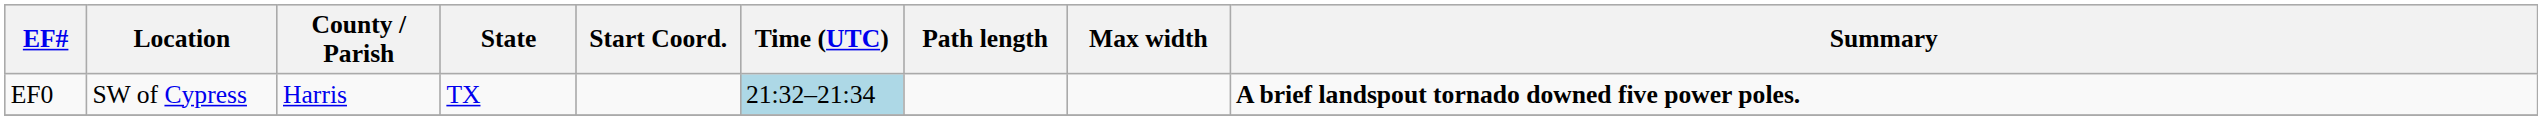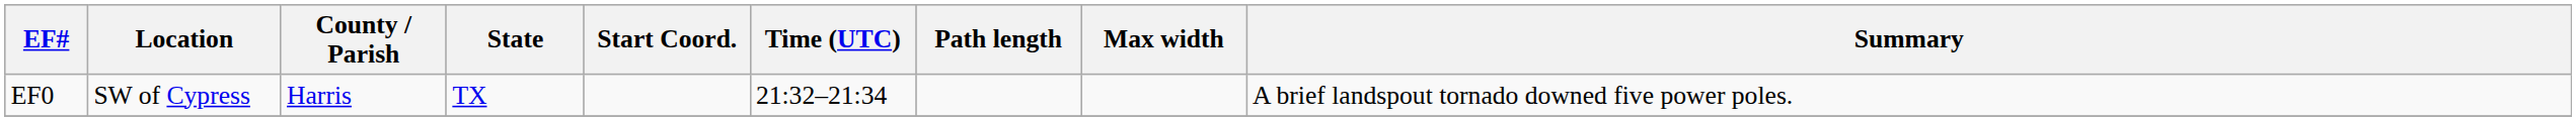EF0 | Time (UTC): lightblue background -> no background
EF0 | Summary: bold -> normal
